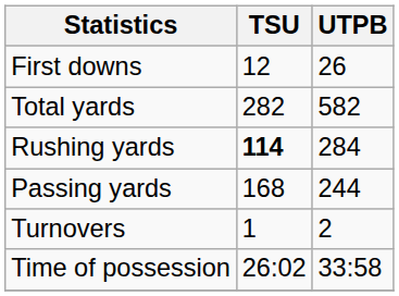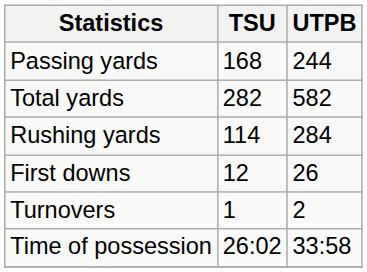rows swapped: First downs <-> Passing yards
Rushing yards | TSU: bold -> normal
